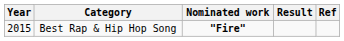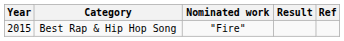Best Rap & Hip Hop Song | Nominated work: bold -> normal
